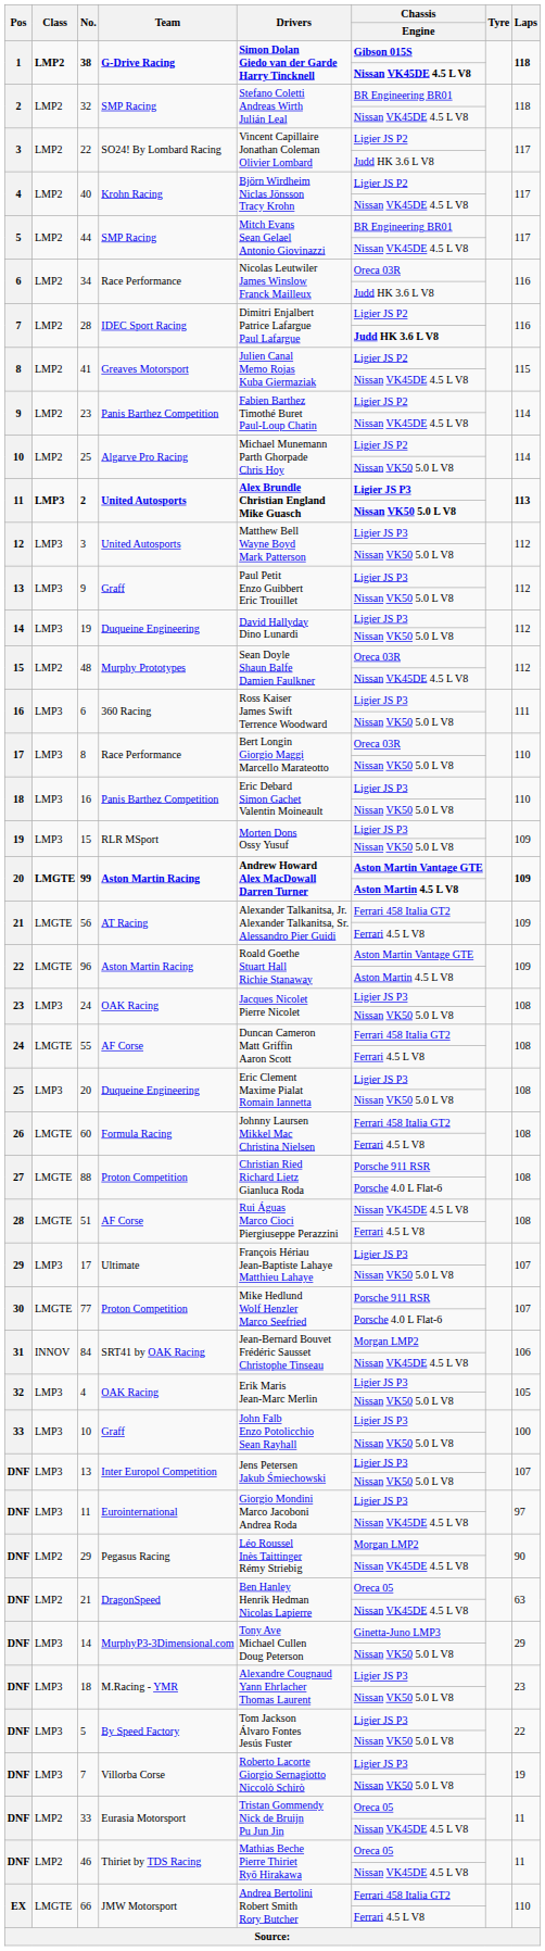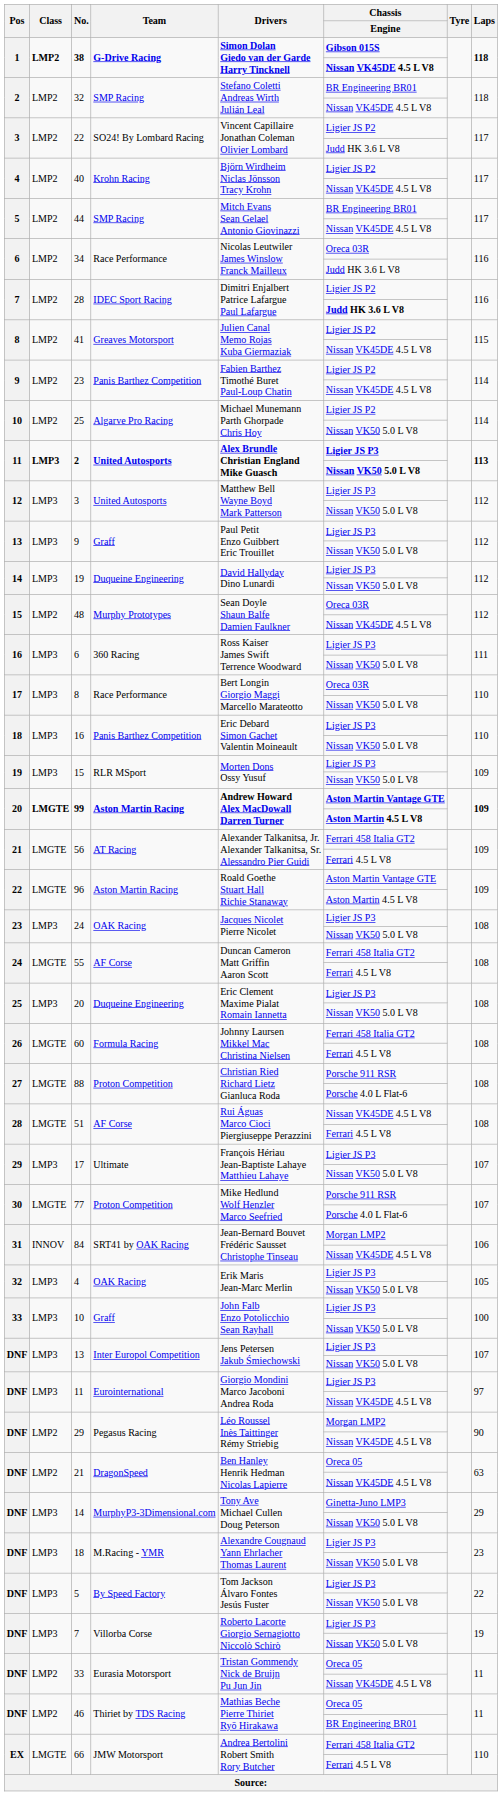row 88 | Chassis / Engine: Nissan VK45DE 4.5 L V8 -> BR Engineering BR01
